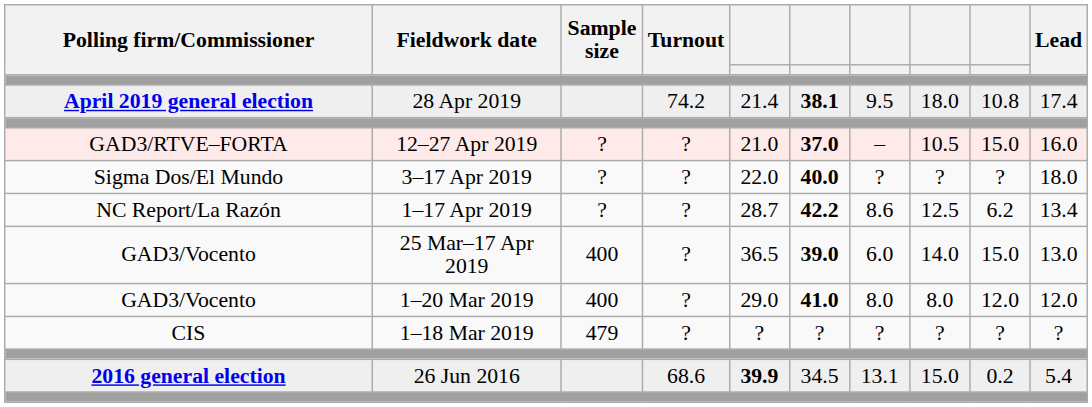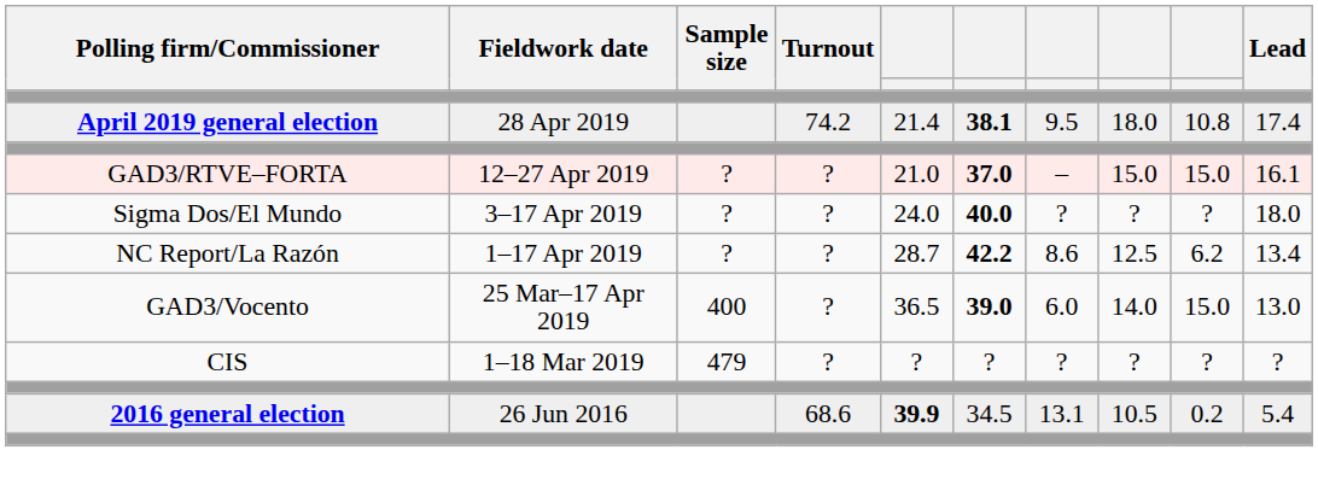12–27 Apr 2019 | column 8: 10.5 -> 15.0
12–27 Apr 2019 | Lead: 16.0 -> 16.1
3–17 Apr 2019 | column 5: 22.0 -> 24.0
- row: GAD3/Vocento | 1–20 Mar 2019 | 400 | ? | 29.0 | 41.0 | 8.0 | 8.0 | 12.0 | 12.0
26 Jun 2016 | column 8: 15.0 -> 10.5
